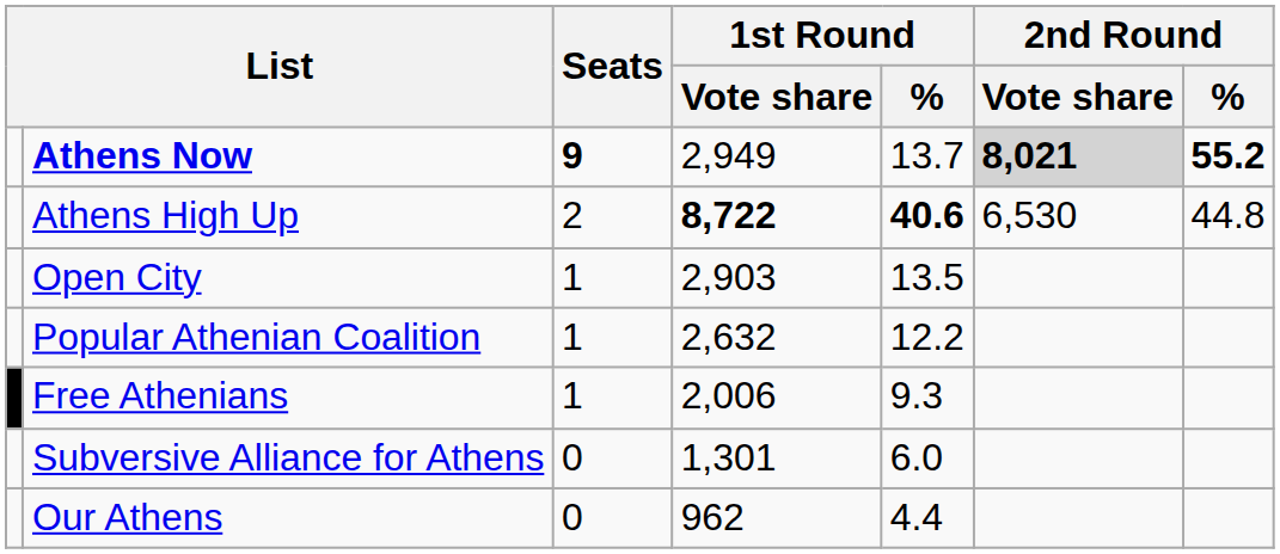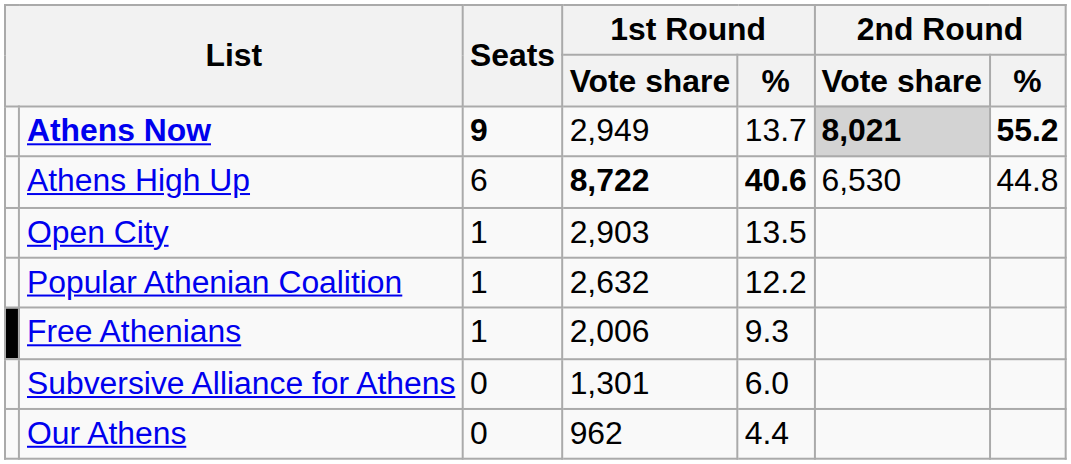Athens High Up | Seats: 2 -> 6
